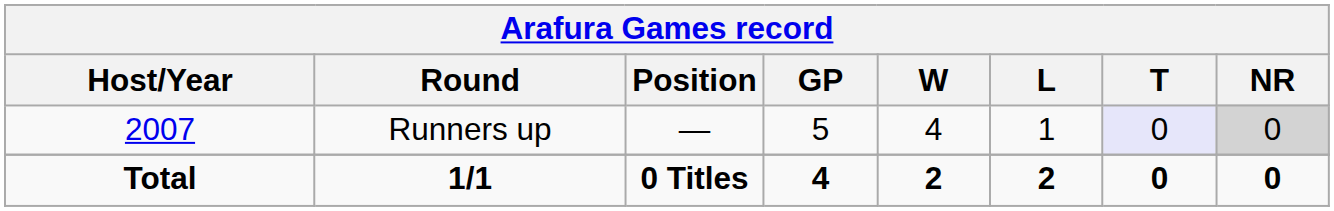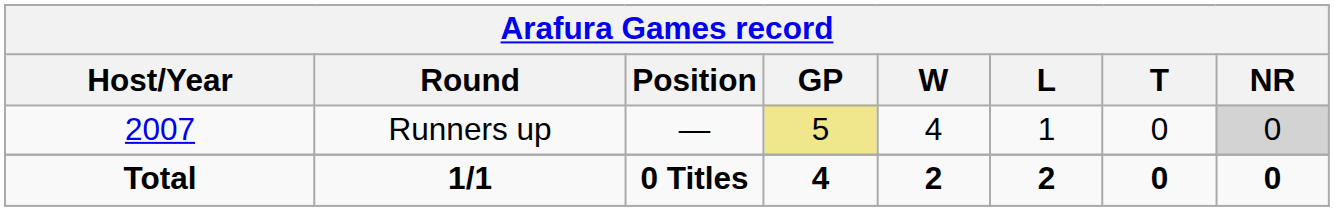2007 | GP: no background -> khaki background
2007 | T: lavender background -> no background
